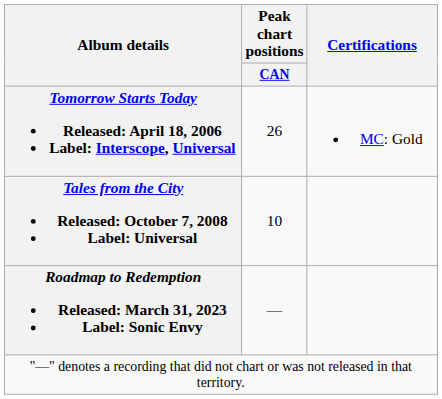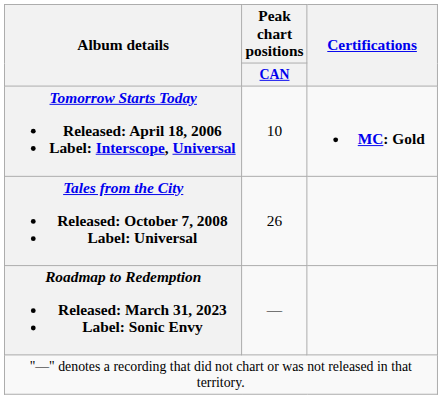row 3 | Peak chart positions / CAN: 26 -> 10
row 3 | Certifications: normal -> bold
row 4 | Peak chart positions / CAN: 10 -> 26
